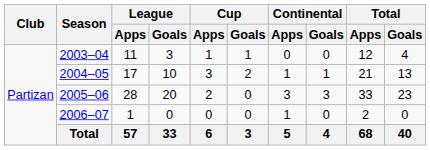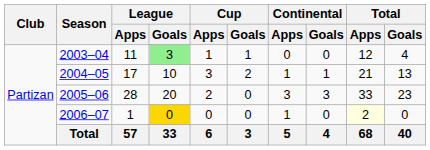2003–04 | League / Goals: no background -> lightgreen background
2006–07 | League / Goals: no background -> gold background
2006–07 | Total / Apps: no background -> lightyellow background
